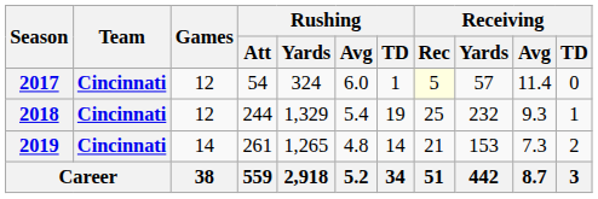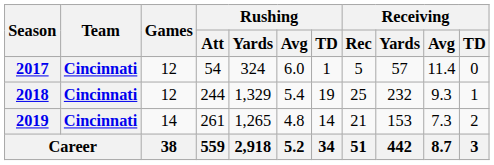2017 | Receiving / Rec: lightyellow background -> no background
